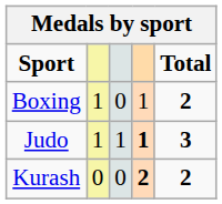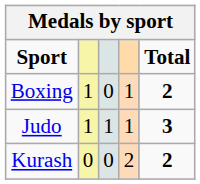Judo | column 4: bold -> normal
Kurash | column 4: bold -> normal
